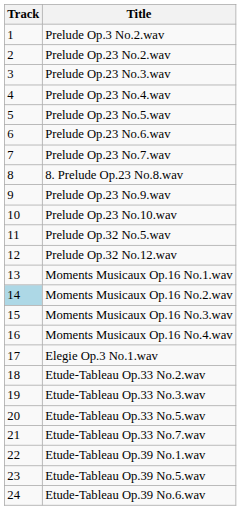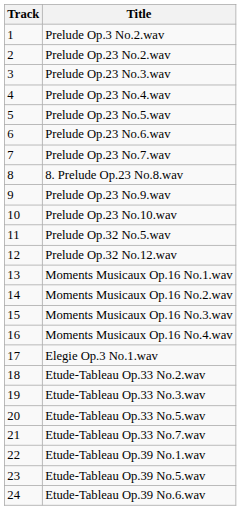Moments Musicaux Op.16 No.2.wav | Track: lightblue background -> no background
